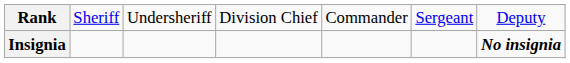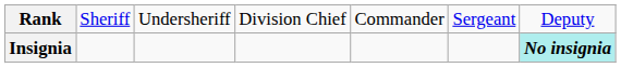Insignia | column 7: no background -> paleturquoise background
